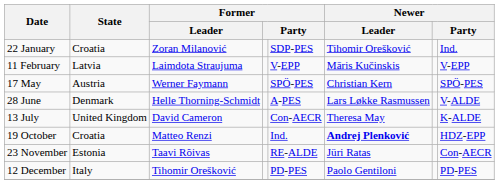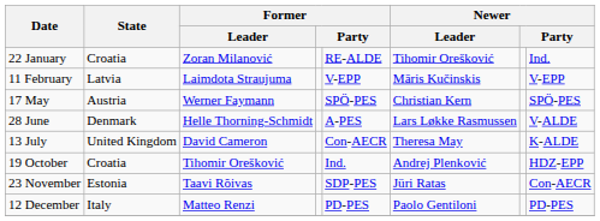22 January | column 5: SDP-PES -> RE-ALDE
19 October | Former / Leader: Matteo Renzi -> Tihomir Orešković
19 October | Newer / Leader: bold -> normal
23 November | column 5: RE-ALDE -> SDP-PES
12 December | Former / Leader: Tihomir Orešković -> Matteo Renzi
